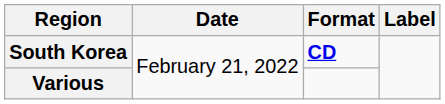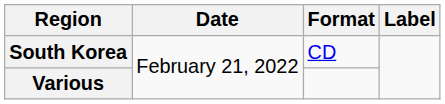South Korea | Format: bold -> normal
